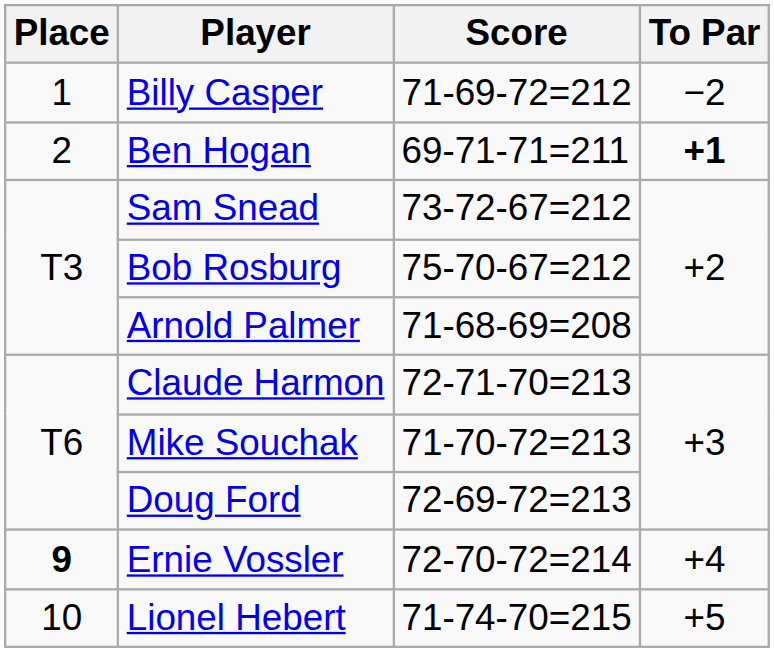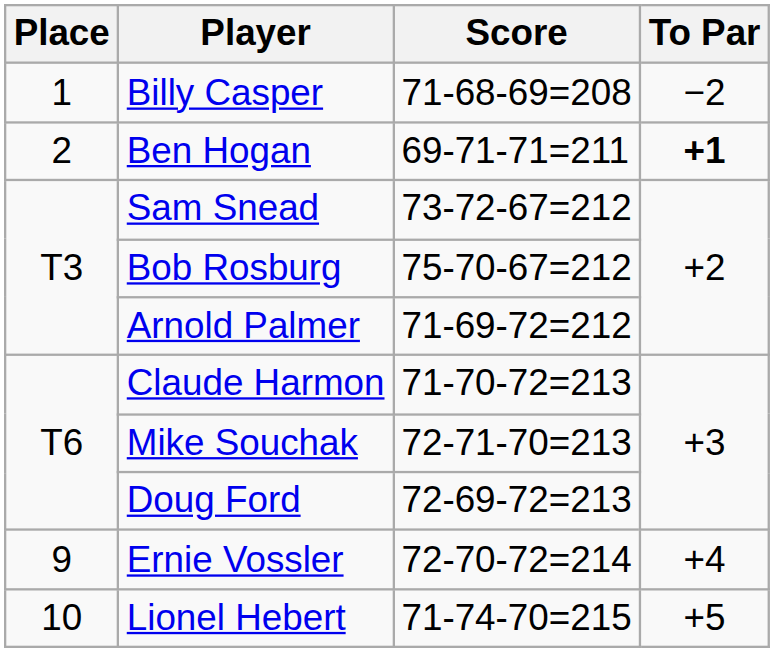Billy Casper | Score: 71-69-72=212 -> 71-68-69=208
Arnold Palmer | Score: 71-68-69=208 -> 71-69-72=212
Claude Harmon | Score: 72-71-70=213 -> 71-70-72=213
Mike Souchak | Score: 71-70-72=213 -> 72-71-70=213
Ernie Vossler | Place: bold -> normal
